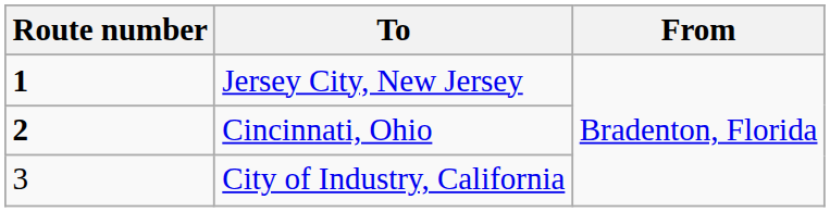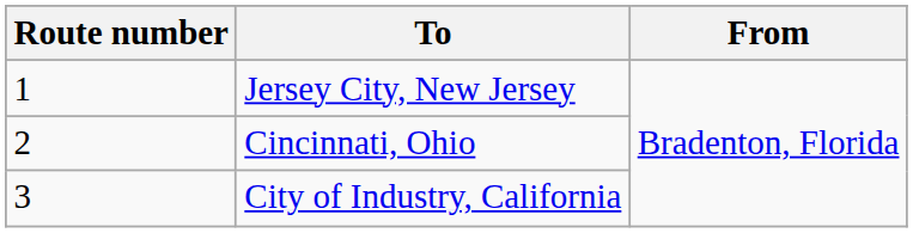Jersey City, New Jersey | Route number: bold -> normal
Cincinnati, Ohio | Route number: bold -> normal
